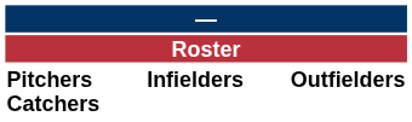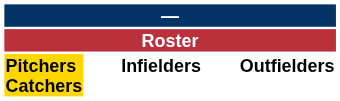Pitchers Catchers | column 1: no background -> gold background
